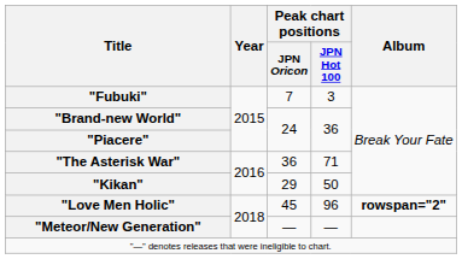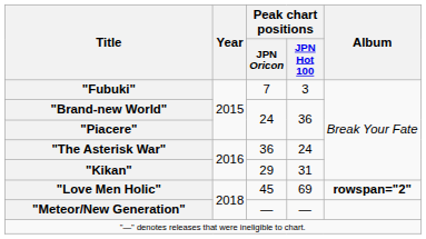"The Asterisk War" | Peak chart positions / JPN Hot 100: 71 -> 24
"Kikan" | Peak chart positions / JPN Hot 100: 50 -> 31
"Love Men Holic" | Peak chart positions / JPN Hot 100: 96 -> 69
